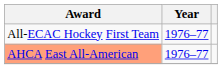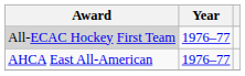row 2 | Award: no background -> lightgrey background
row 3 | Award: lightsalmon background -> no background
